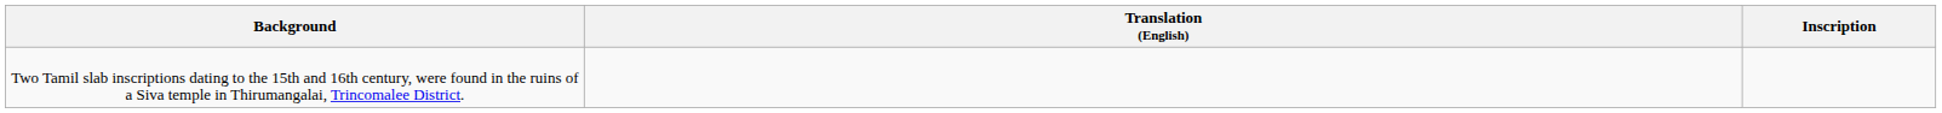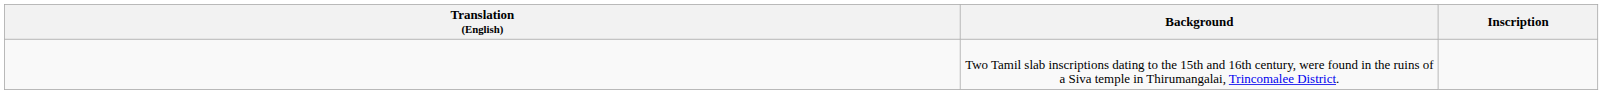columns swapped: Background <-> Translation (English)
